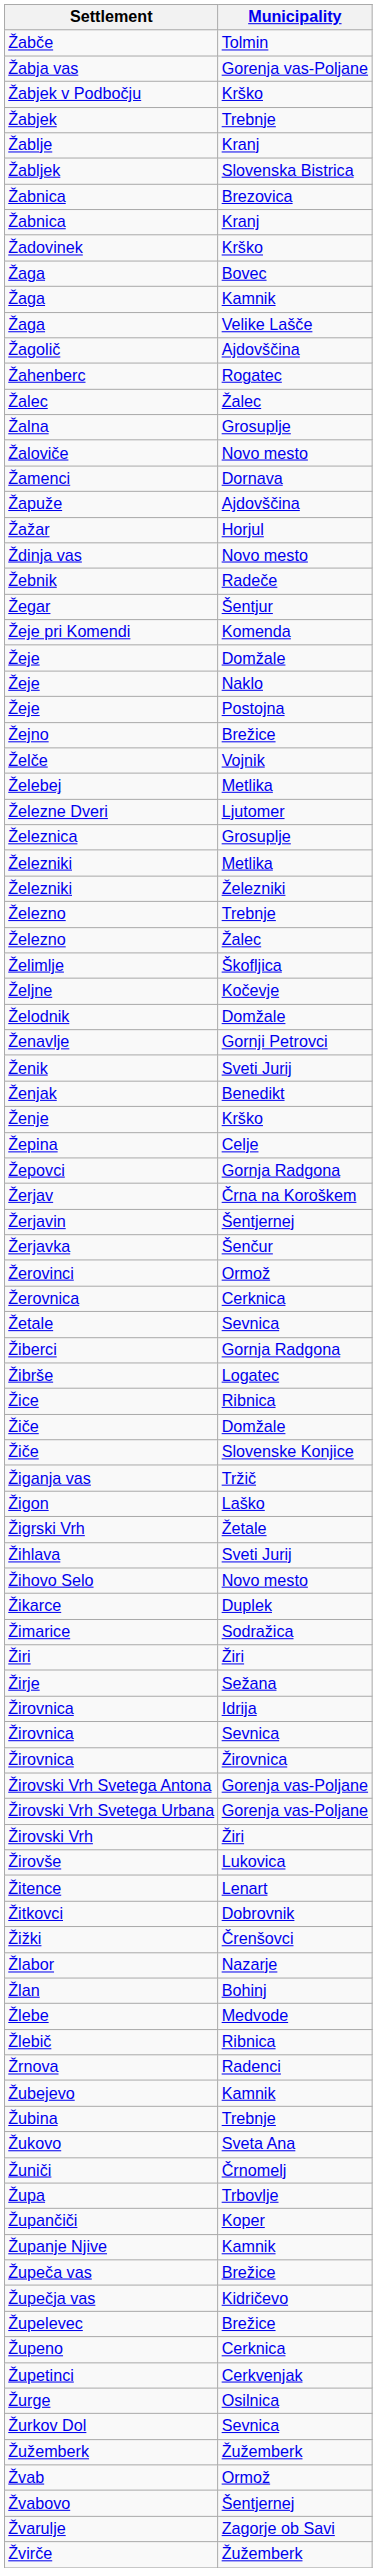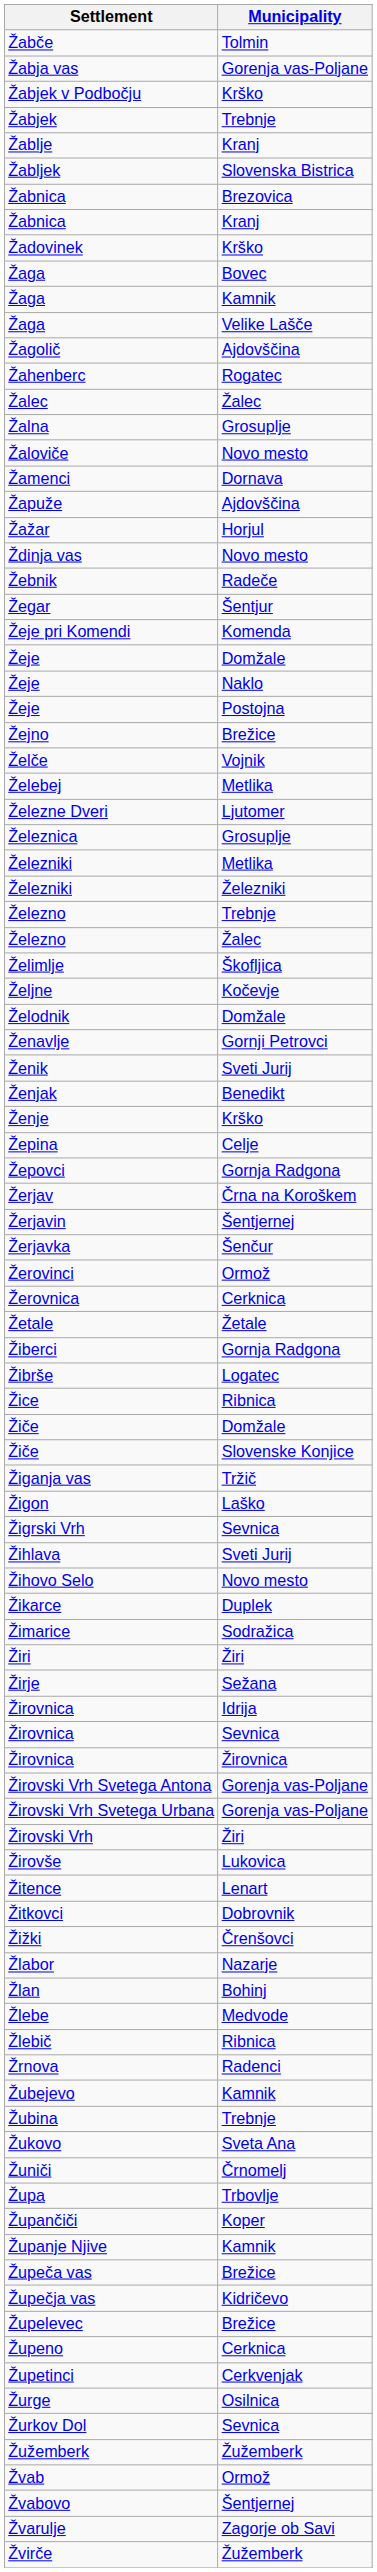row 52 | Municipality: Sevnica -> Žetale
row 60 | Municipality: Žetale -> Sevnica
